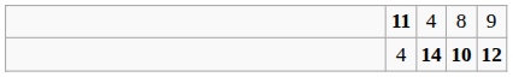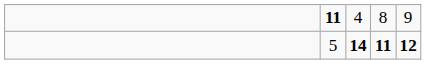row 2 | column 2: 4 -> 5
row 2 | column 4: 10 -> 11
